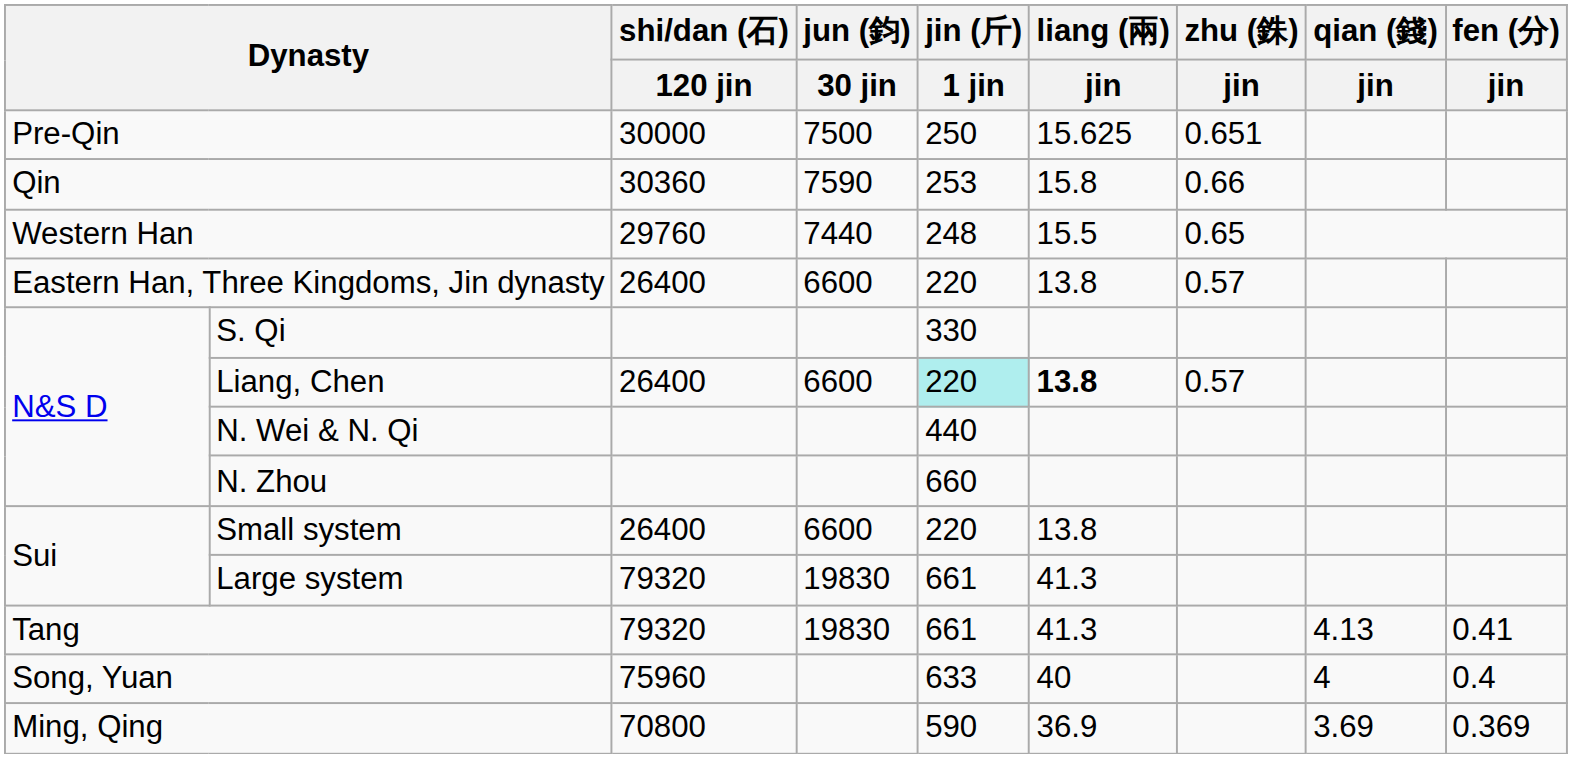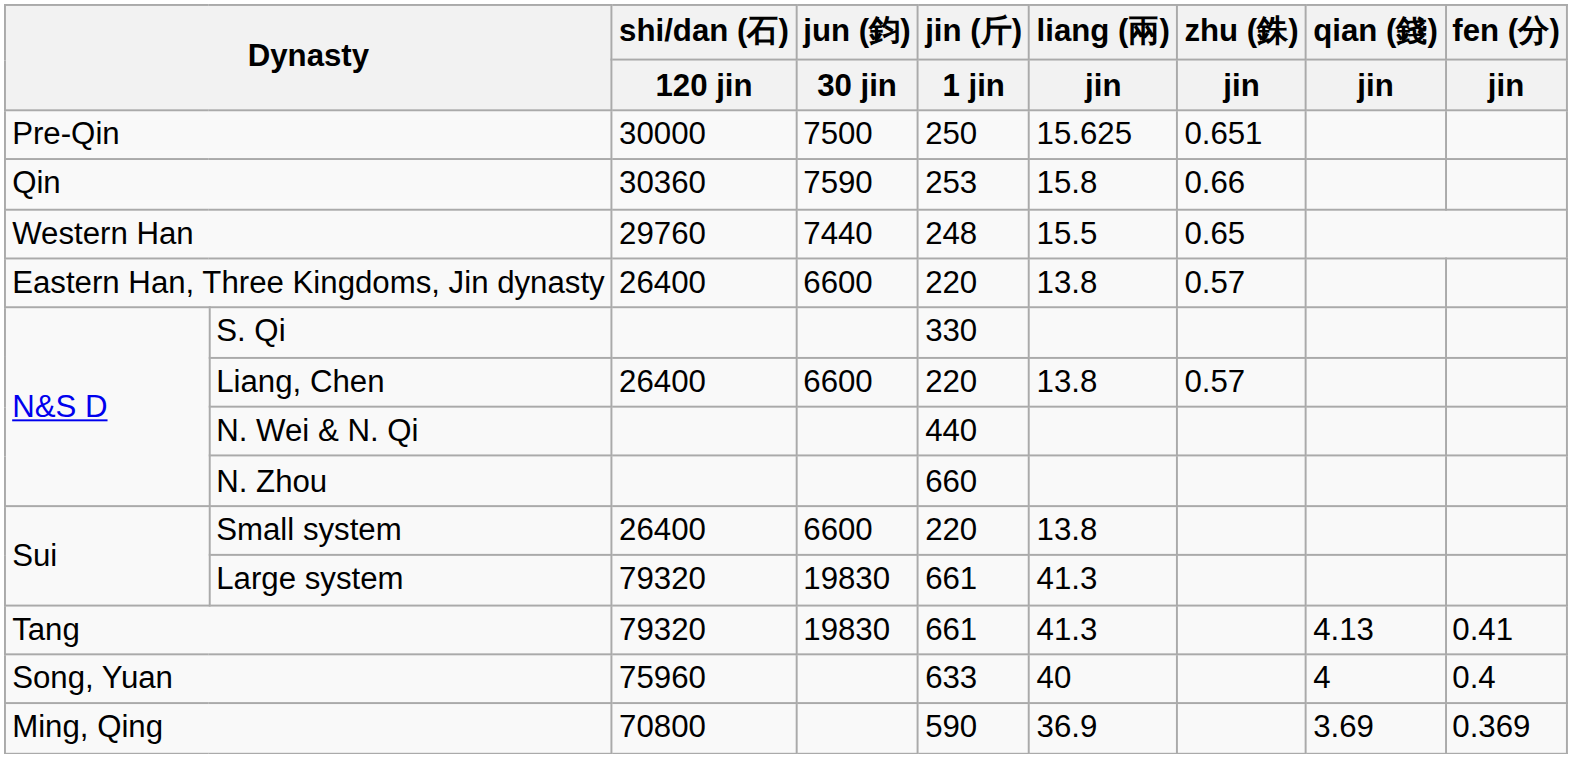Liang, Chen | jin (斤) / 1 jin: paleturquoise background -> no background
Liang, Chen | liang (兩) / jin: bold -> normal
